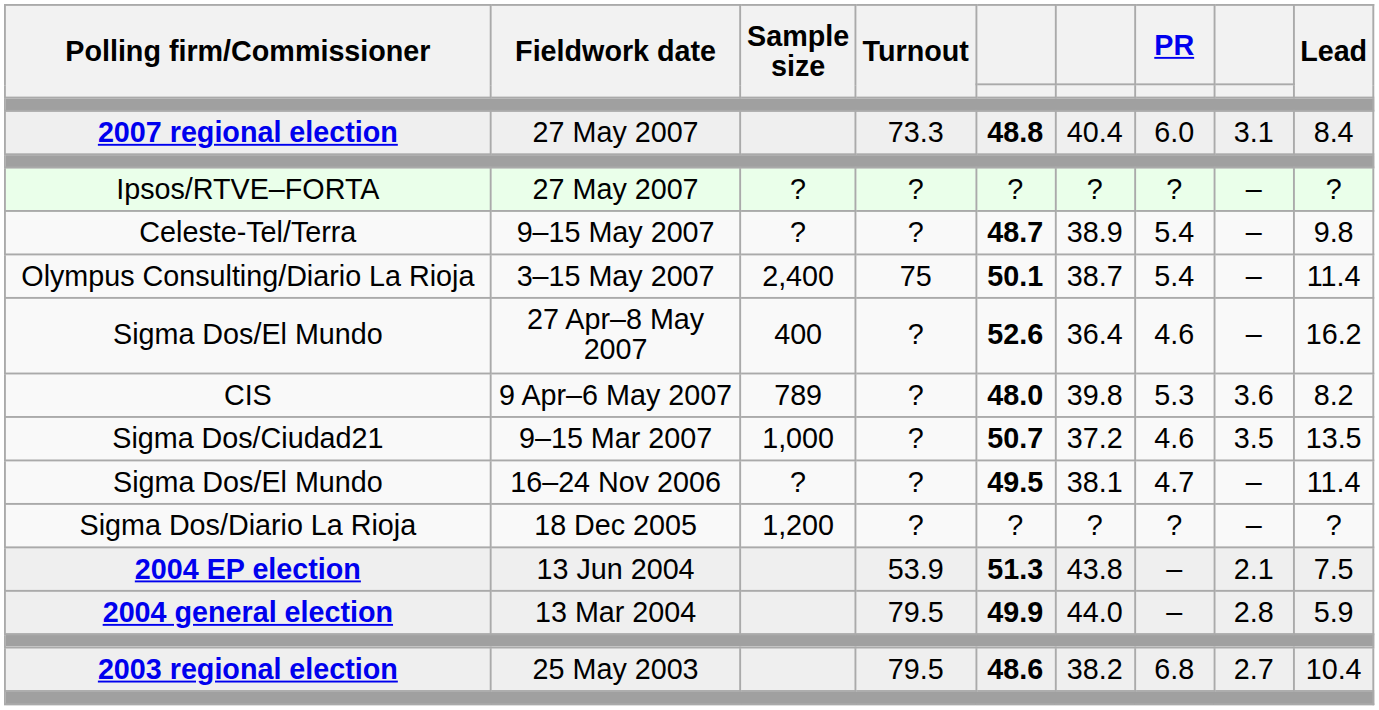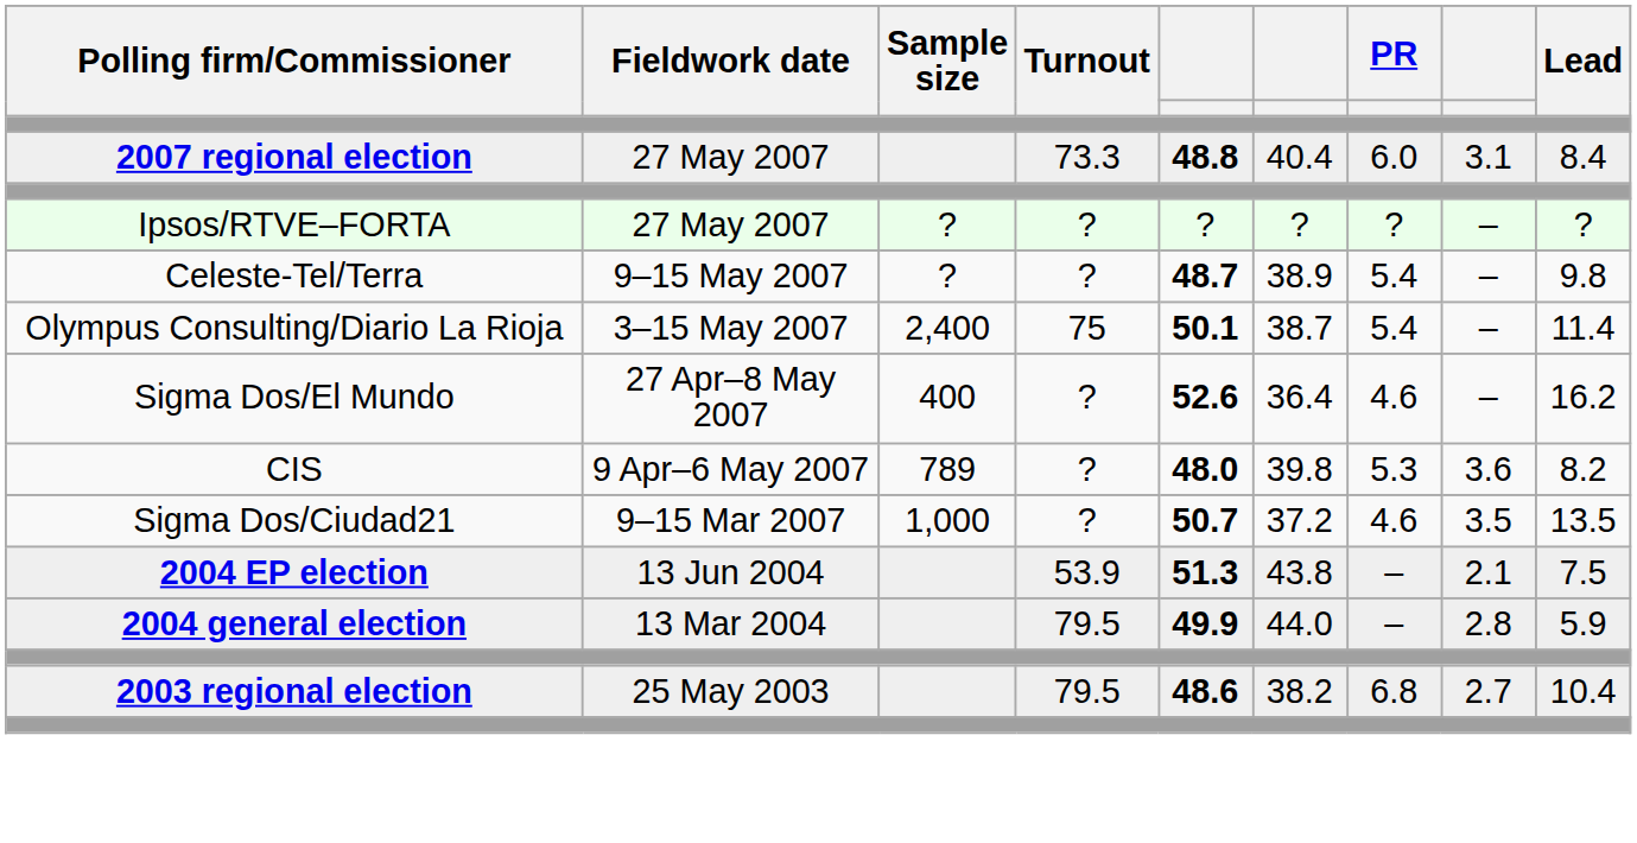- row: Sigma Dos/El Mundo | 16–24 Nov 2006 | ? | ? | 49.5 | 38.1 | 4.7 | – | 11.4
- row: Sigma Dos/Diario La Rioja | 18 Dec 2005 | 1,200 | ? | ? | ? | ? | – | ?
